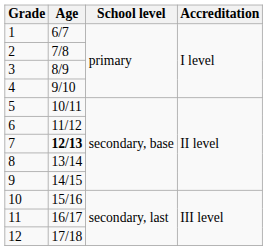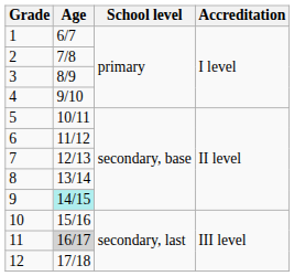7 | Age: bold -> normal
9 | Age: no background -> paleturquoise background
11 | Age: no background -> lightgrey background
